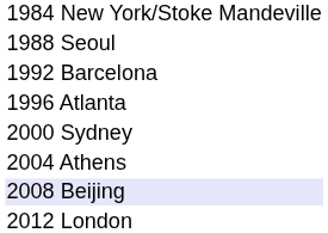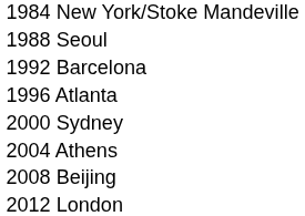2008 Beijing | column 1: lavender background -> no background
